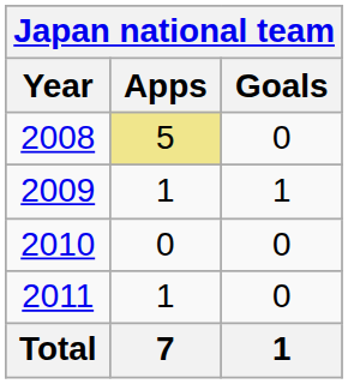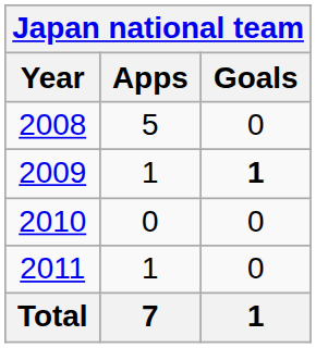2008 | Apps: khaki background -> no background
2009 | Goals: normal -> bold
